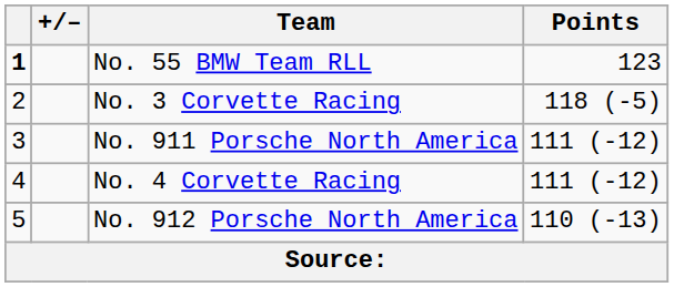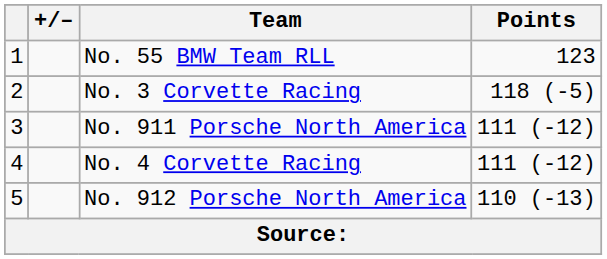No. 55 BMW Team RLL | column 1: bold -> normal
